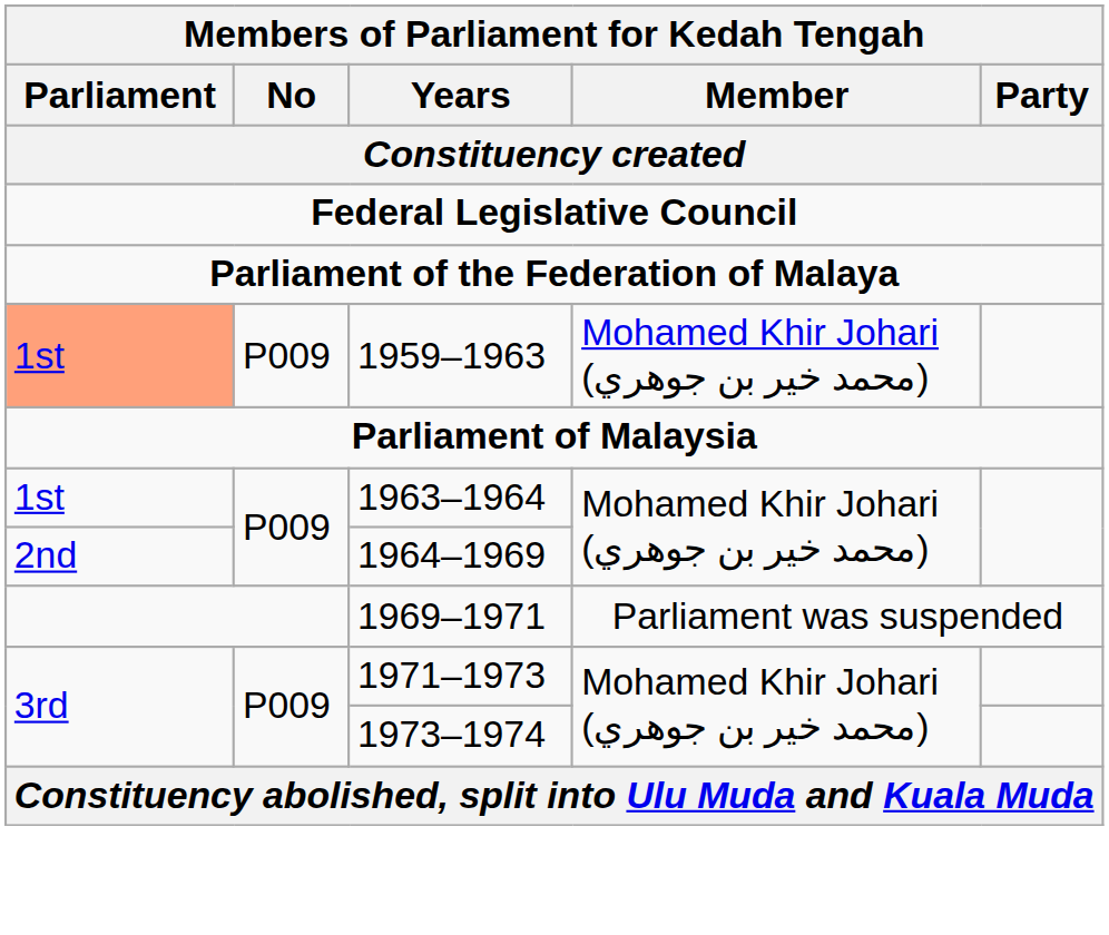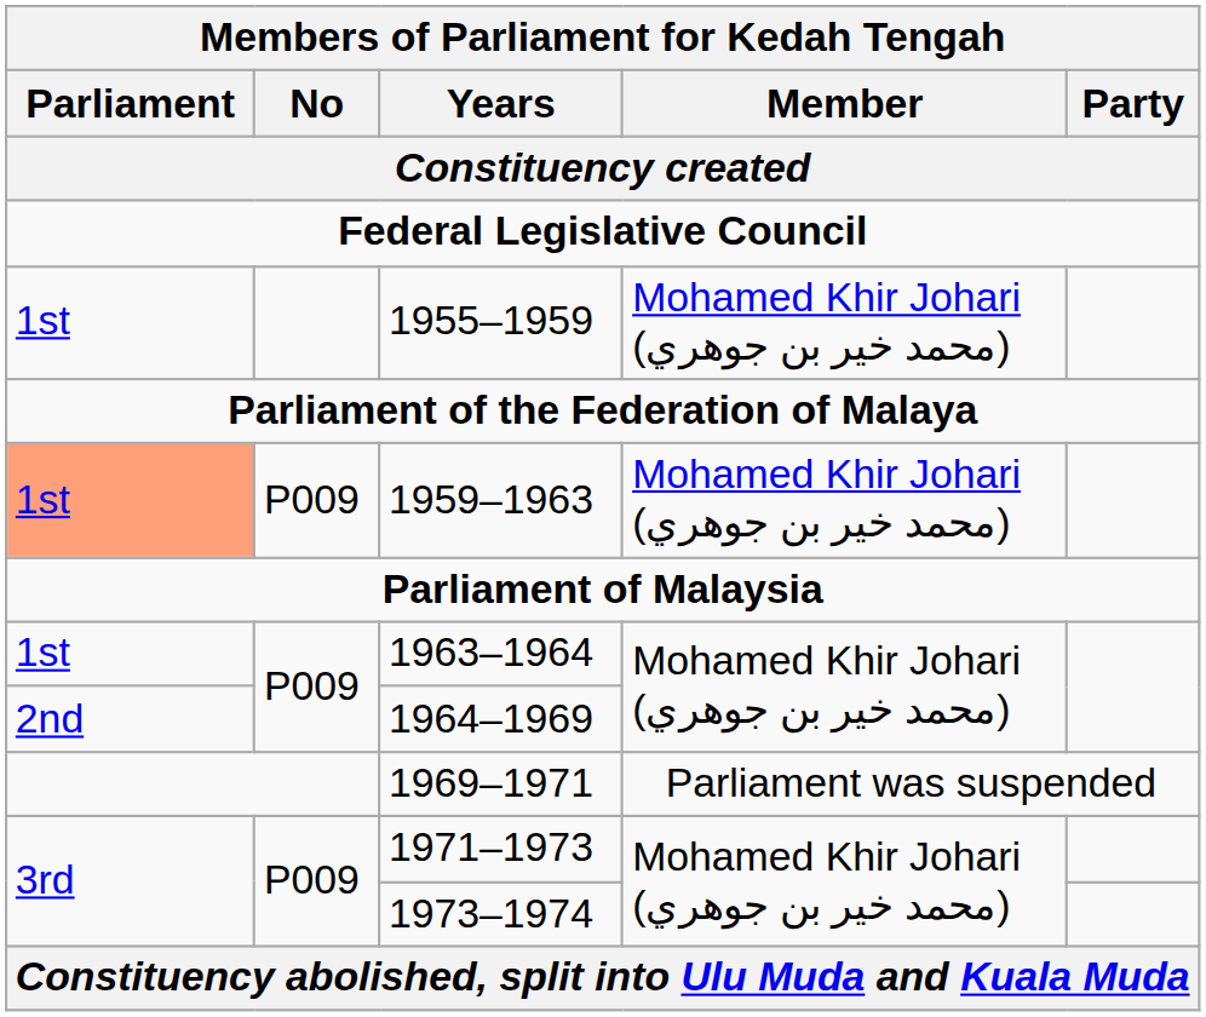+ row: 1st | 1955–1959 | Mohamed Khir Johari (محمد خير بن جوهري)
